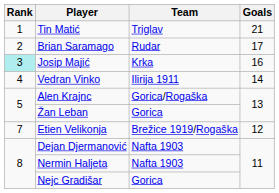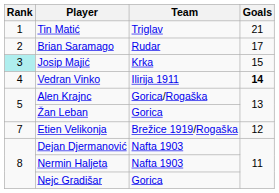Josip Majić | Goals: 16 -> 15
Vedran Vinko | Goals: normal -> bold
